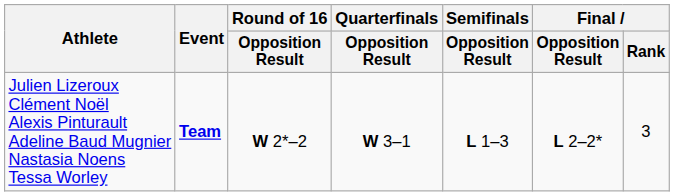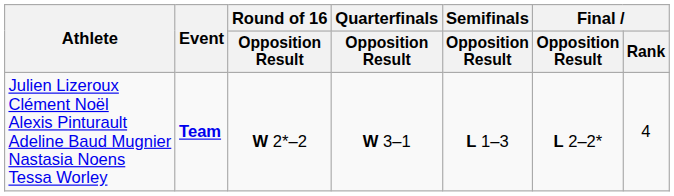row 3 | Final / Rank: 3 -> 4
